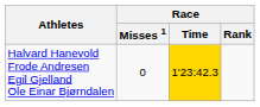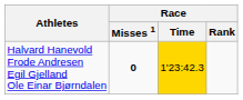row 3 | Race / Misses 1: normal -> bold
